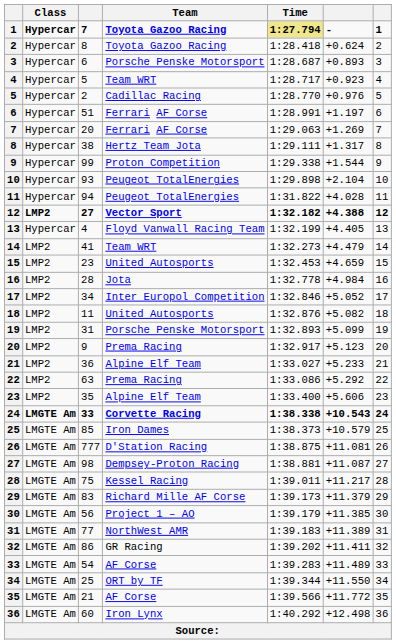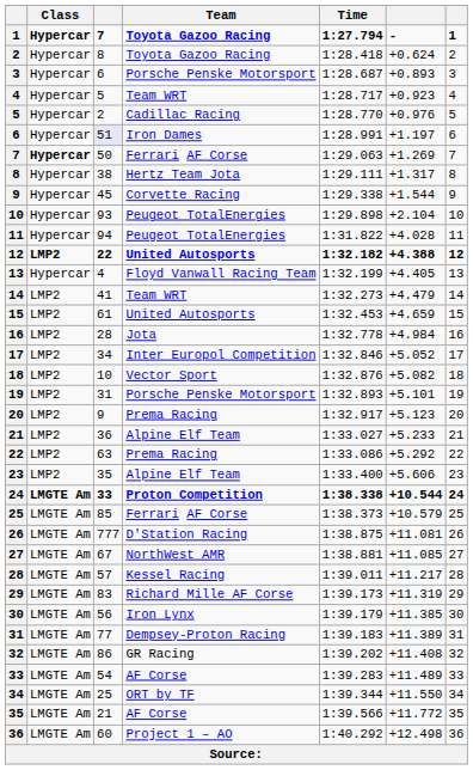row 2 | Time: khaki background -> no background
row 7 | column 3: no background -> lavender background
row 7 | Team: Ferrari AF Corse -> Iron Dames
row 8 | Class: normal -> bold
row 8 | column 3: 20 -> 50
row 10 | column 3: 99 -> 45
row 10 | Team: Proton Competition -> Corvette Racing
row 13 | column 3: 27 -> 22
row 13 | Team: Vector Sport -> United Autosports
row 16 | column 3: 23 -> 61
row 19 | column 3: 11 -> 10
row 19 | Team: United Autosports -> Vector Sport
row 20 | column 6: +5.099 -> +5.101
row 25 | Team: Corvette Racing -> Proton Competition
row 25 | column 6: +10.543 -> +10.544
row 26 | Team: Iron Dames -> Ferrari AF Corse
row 28 | column 3: 98 -> 67
row 28 | Team: Dempsey-Proton Racing -> NorthWest AMR
row 28 | column 6: +11.087 -> +11.085
row 29 | column 3: 75 -> 57
row 30 | column 6: +11.379 -> +11.319
row 31 | Team: Project 1 – AO -> Iron Lynx
row 32 | Team: NorthWest AMR -> Dempsey-Proton Racing
row 33 | column 6: +11.411 -> +11.408
row 37 | Team: Iron Lynx -> Project 1 – AO
